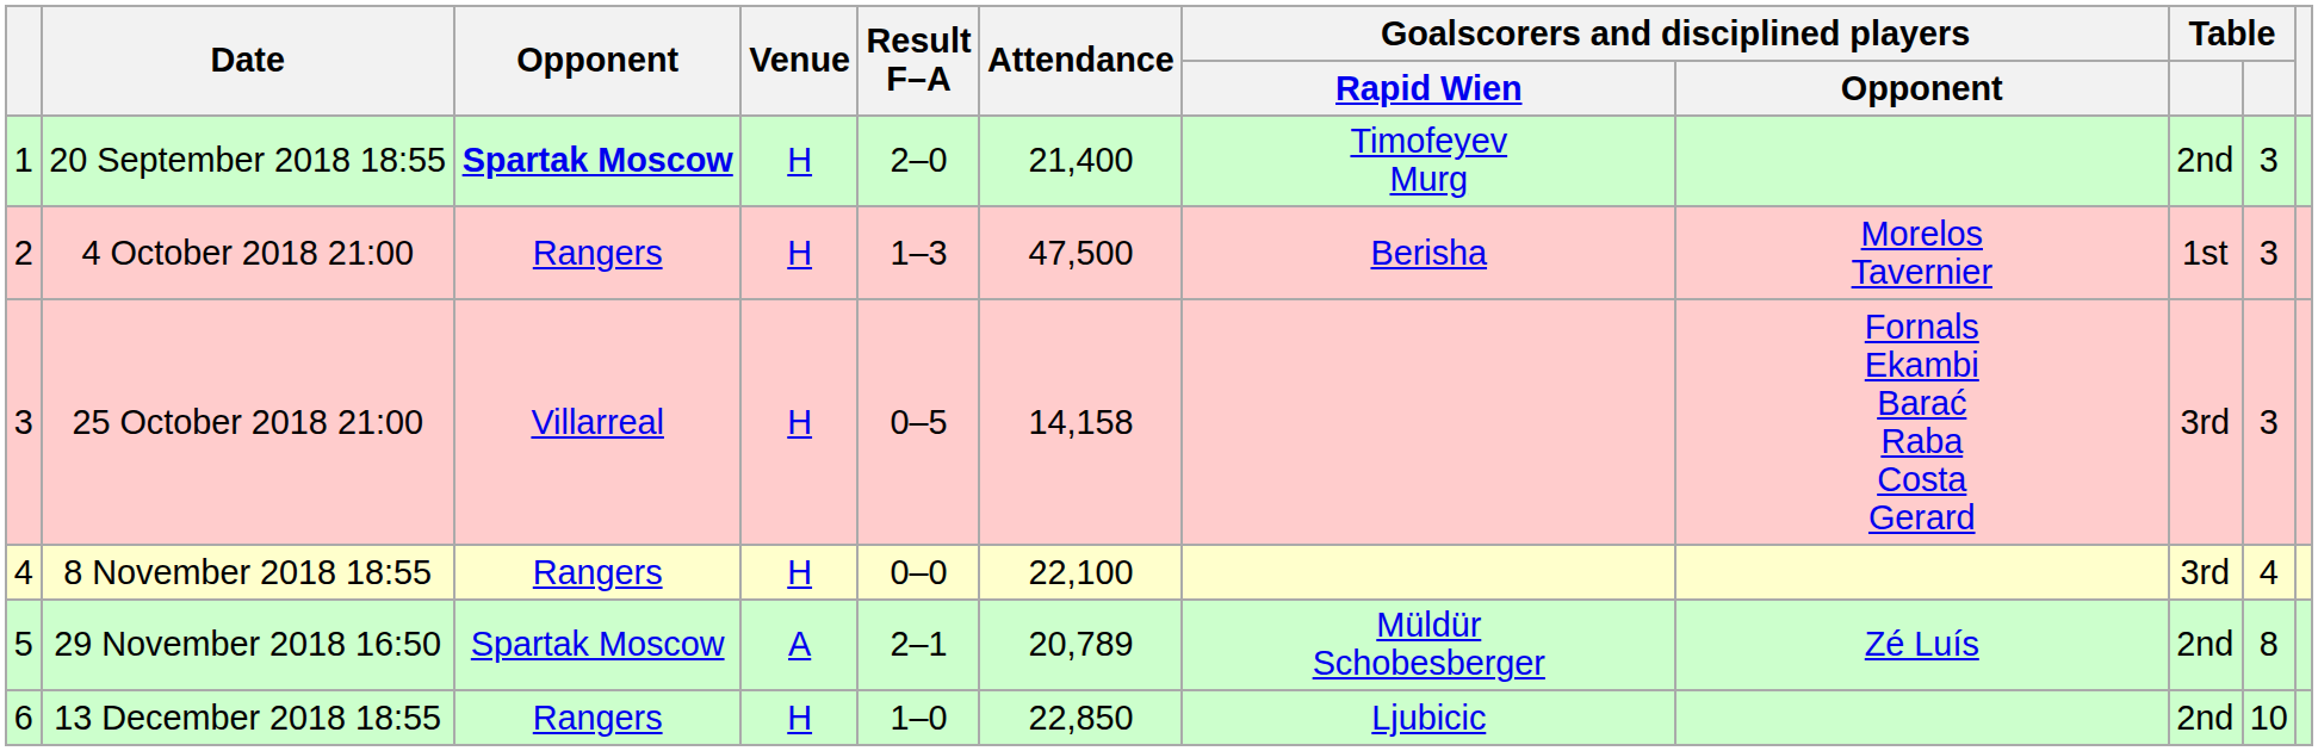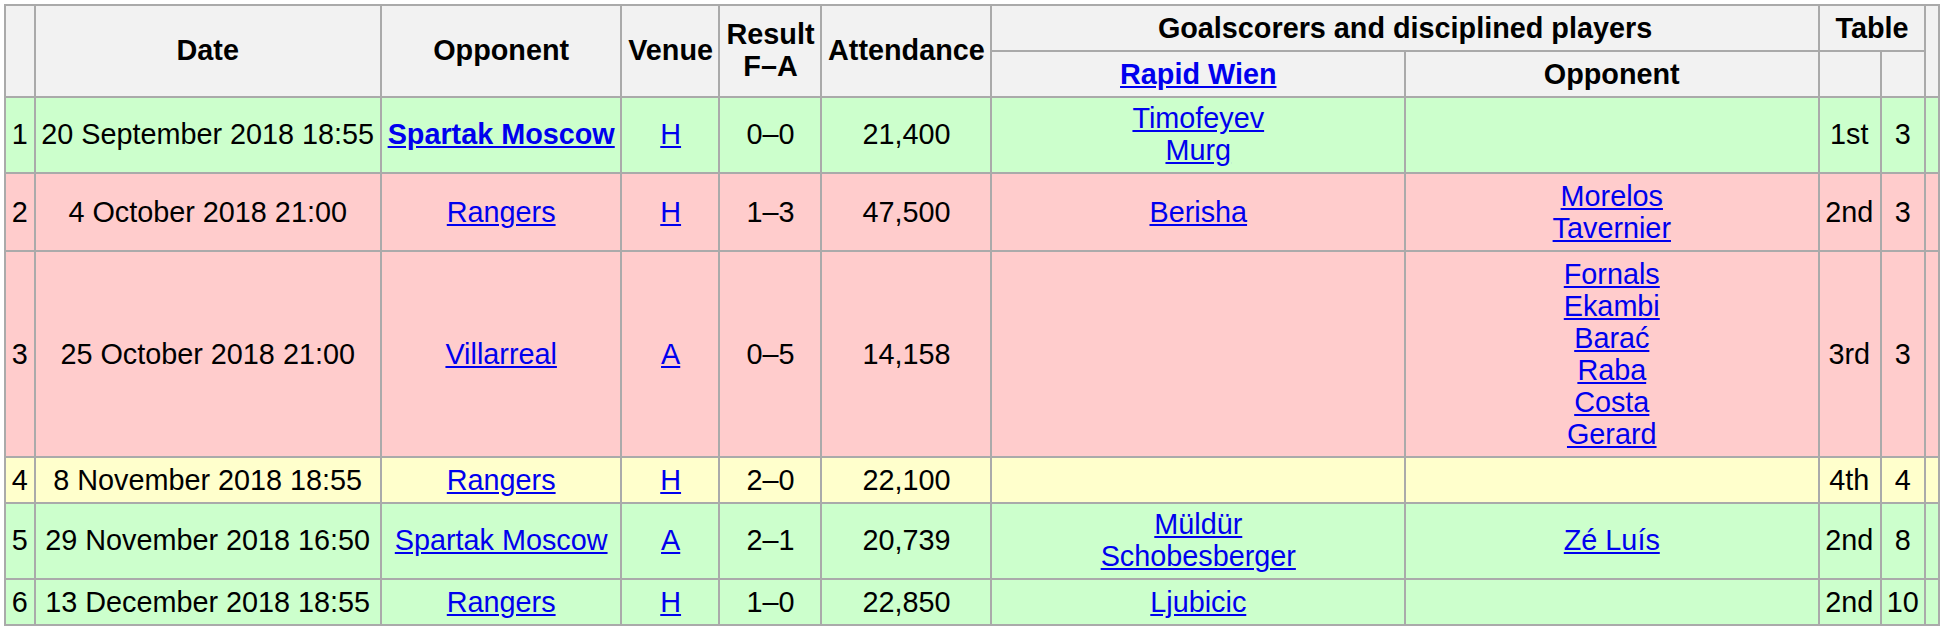20 September 2018 18:55 | Result F–A: 2–0 -> 0–0
20 September 2018 18:55 | column 9: 2nd -> 1st
4 October 2018 21:00 | column 9: 1st -> 2nd
25 October 2018 21:00 | Venue: H -> A
8 November 2018 18:55 | Result F–A: 0–0 -> 2–0
8 November 2018 18:55 | column 9: 3rd -> 4th
29 November 2018 16:50 | Attendance: 20,789 -> 20,739
